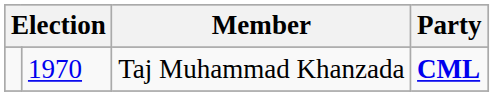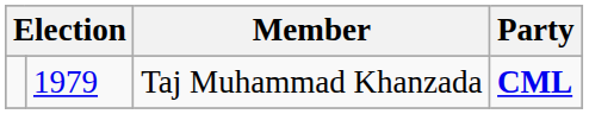Taj Muhammad Khanzada | column 2: 1970 -> 1979
